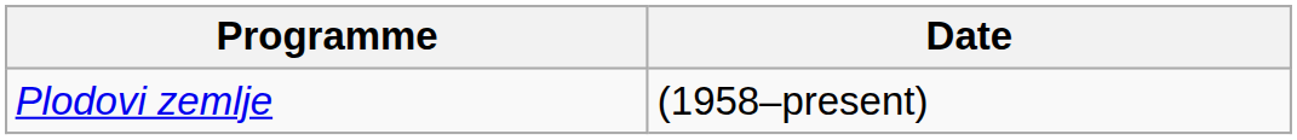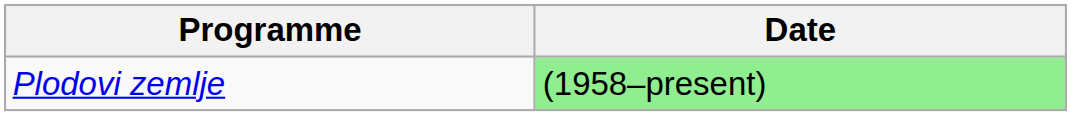Plodovi zemlje | Date: no background -> lightgreen background
